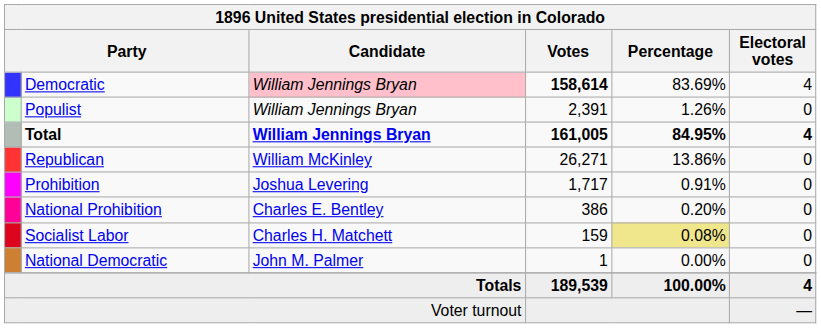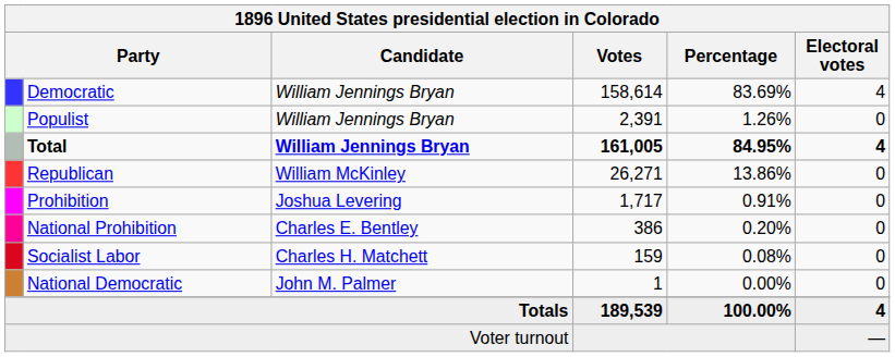Democratic | Candidate: pink background -> no background
Democratic | Votes: bold -> normal
Socialist Labor | Percentage: khaki background -> no background
